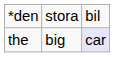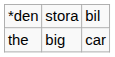the | column 3: lavender background -> no background
